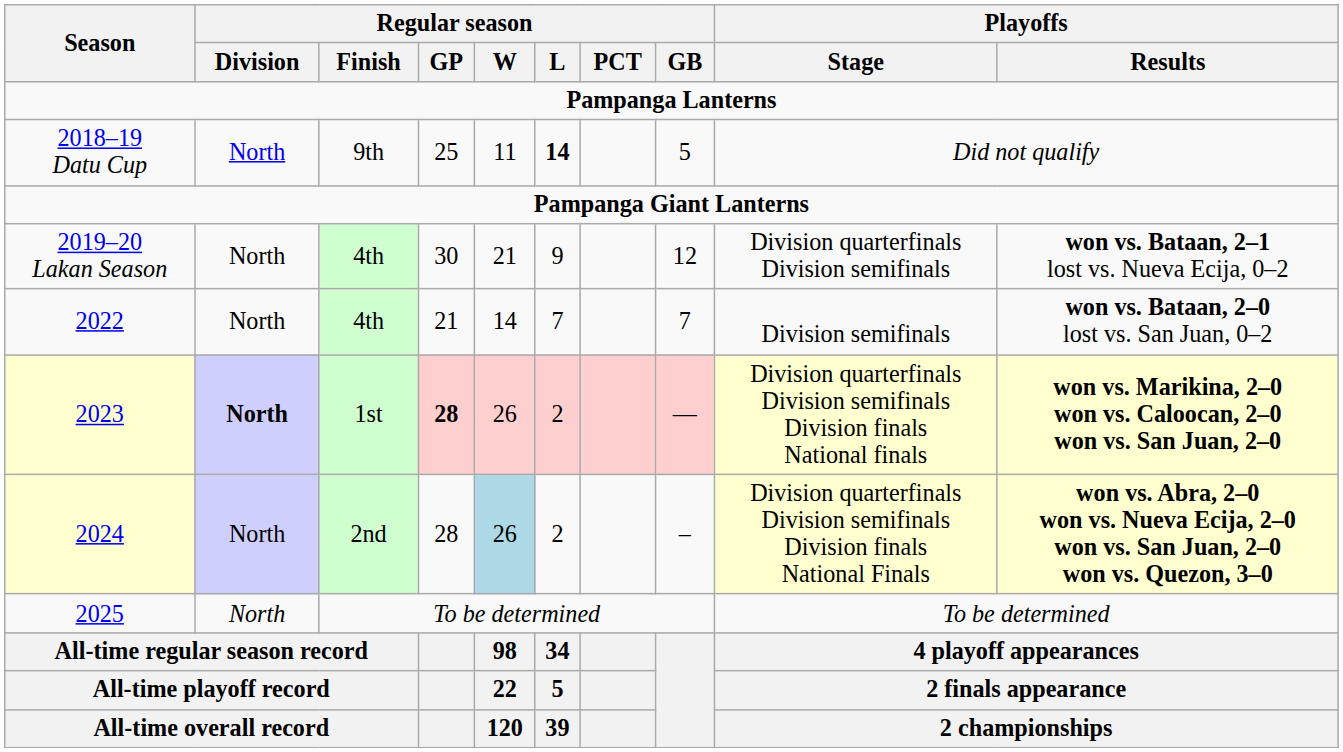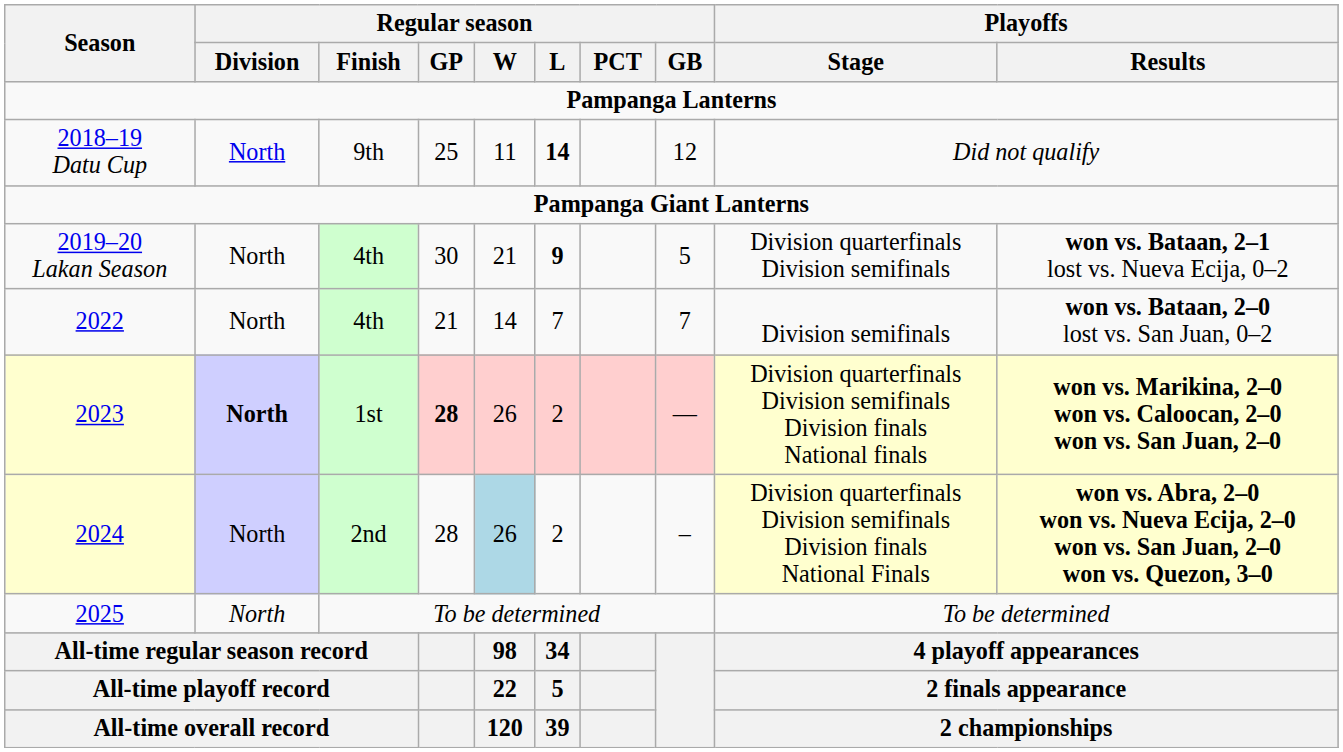2018–19 Datu Cup | Regular season / GB: 5 -> 12
2019–20 Lakan Season | Regular season / L: normal -> bold
2019–20 Lakan Season | Regular season / GB: 12 -> 5
